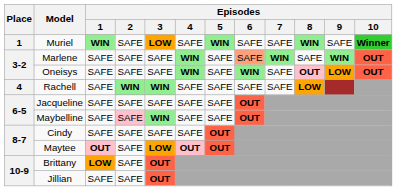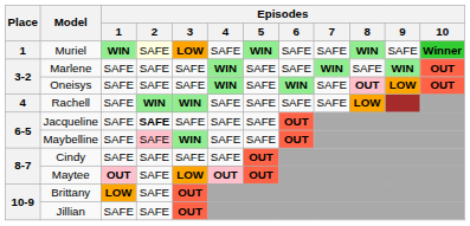Muriel | Episodes / 2: no background -> lightyellow background
Marlene | Episodes / 6: lightsalmon background -> no background
Jacqueline | Episodes / 2: normal -> bold
